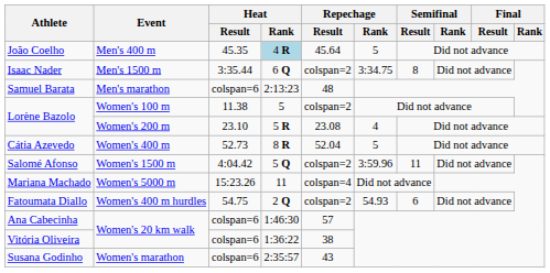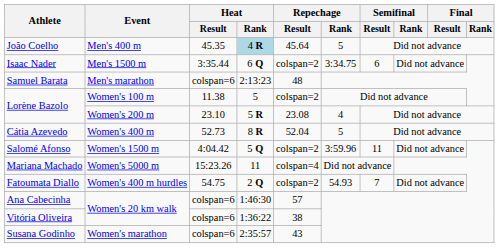Isaac Nader | Semifinal / Result: 8 -> 6
Fatoumata Diallo | Semifinal / Result: 6 -> 7
